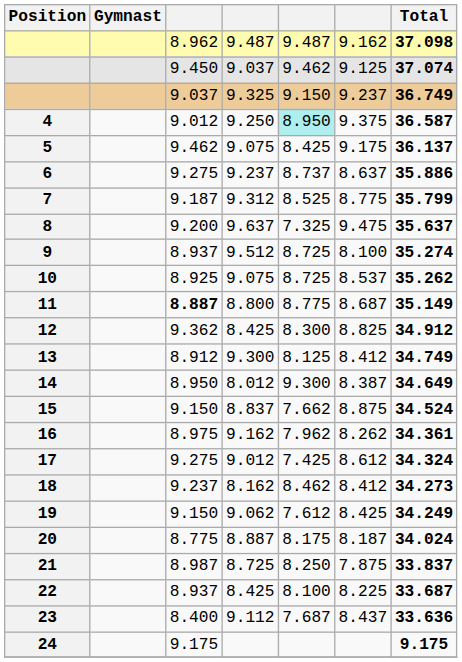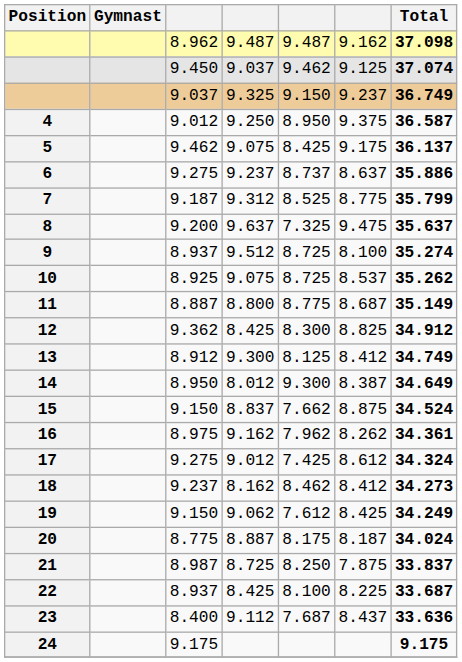4 | column 5: paleturquoise background -> no background
11 | column 3: bold -> normal
